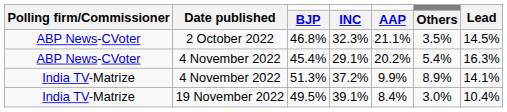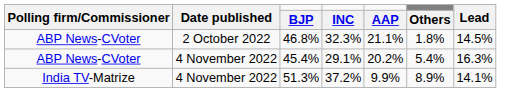46.8% | Others: 3.5% -> 1.8%
- row: India TV-Matrize | 19 November 2022 | 49.5% | 39.1% | 8.4% | 3.0% | 10.4%
